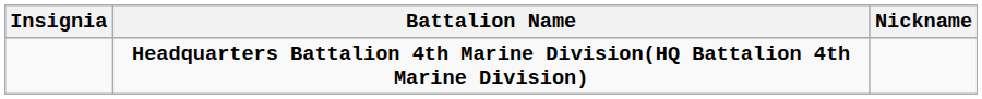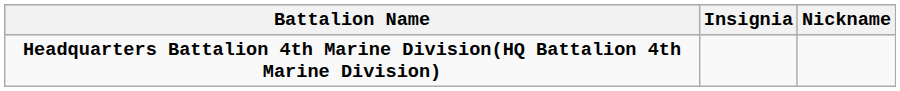columns swapped: Battalion Name <-> Insignia
